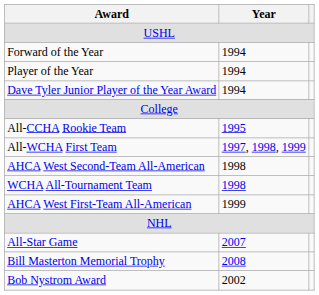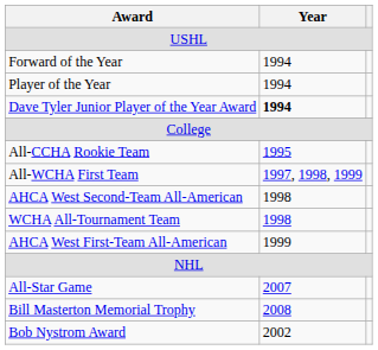Dave Tyler Junior Player of the Year Award | Year: normal -> bold
